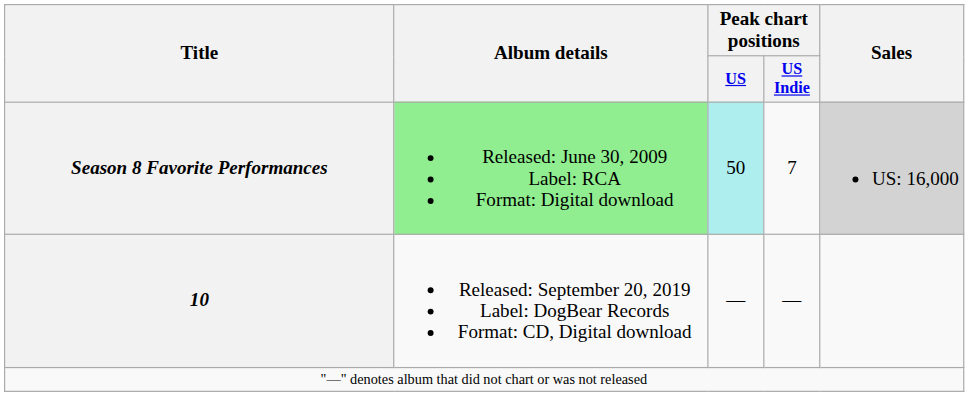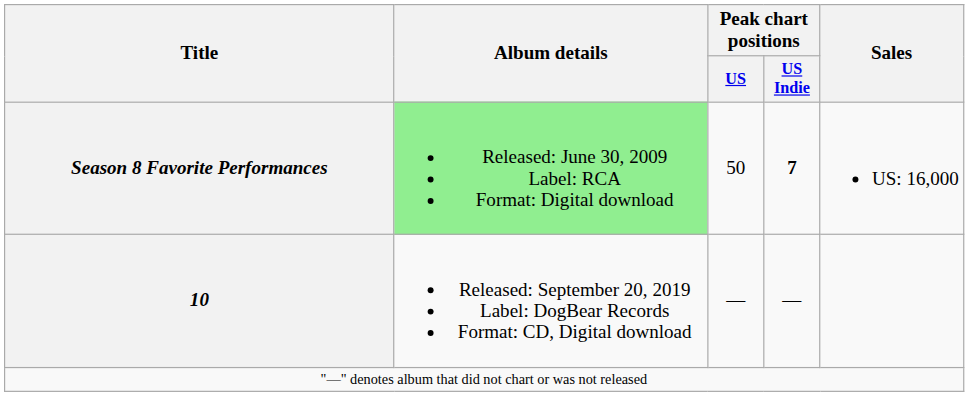Season 8 Favorite Performances | Peak chart positions / US: paleturquoise background -> no background
Season 8 Favorite Performances | Peak chart positions / US Indie: normal -> bold
Season 8 Favorite Performances | Sales: lightgrey background -> no background
